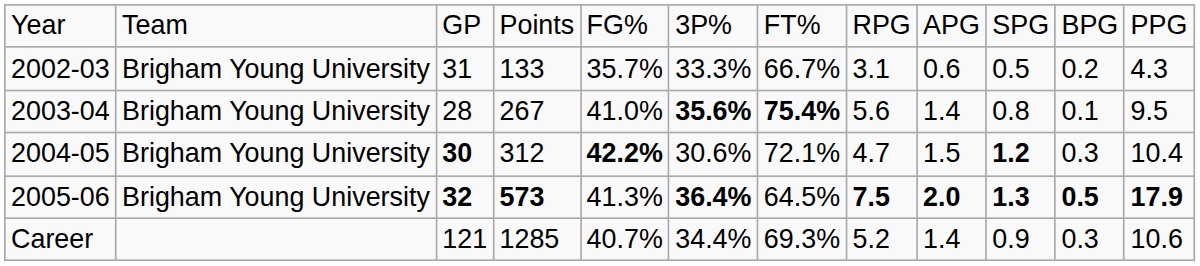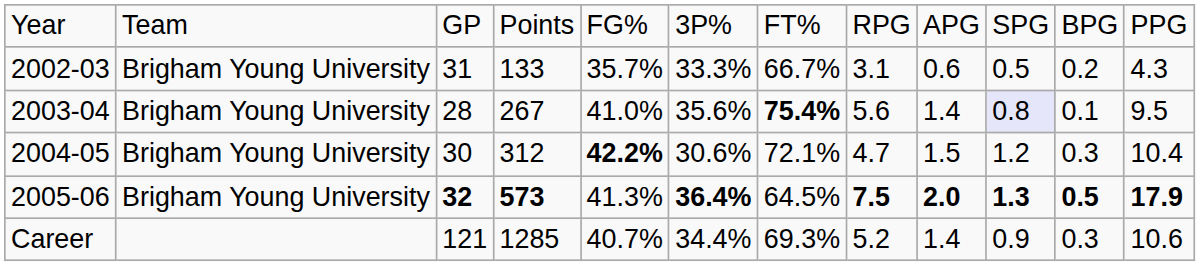2003-04 | column 6: bold -> normal
2003-04 | column 10: no background -> lavender background
2004-05 | column 3: bold -> normal
2004-05 | column 10: bold -> normal
